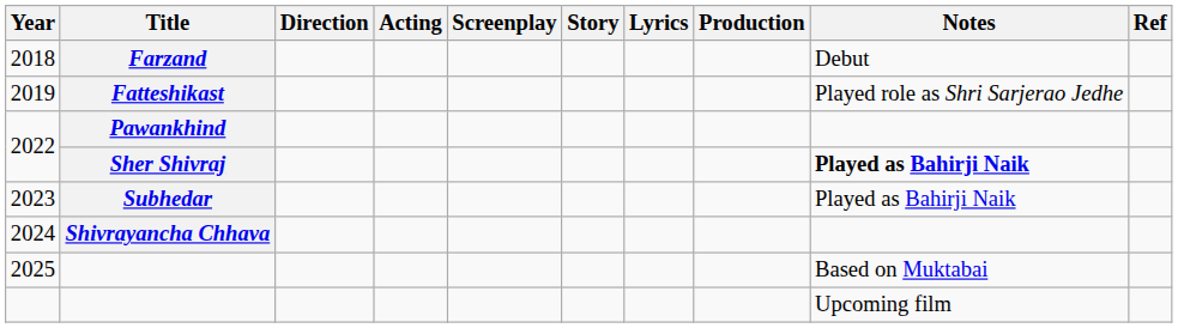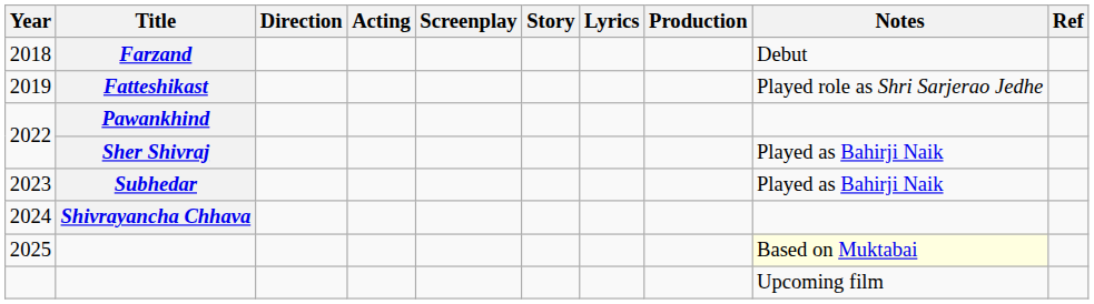2022 / Sher Shivraj | Notes: bold -> normal
2025 | Notes: no background -> lightyellow background
